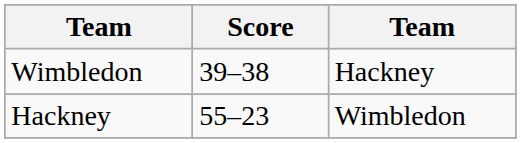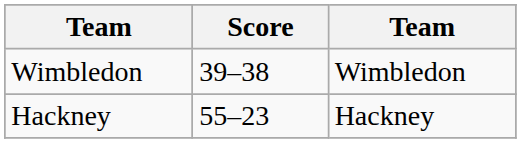row 2 | column 3: Hackney -> Wimbledon
row 3 | column 3: Wimbledon -> Hackney
